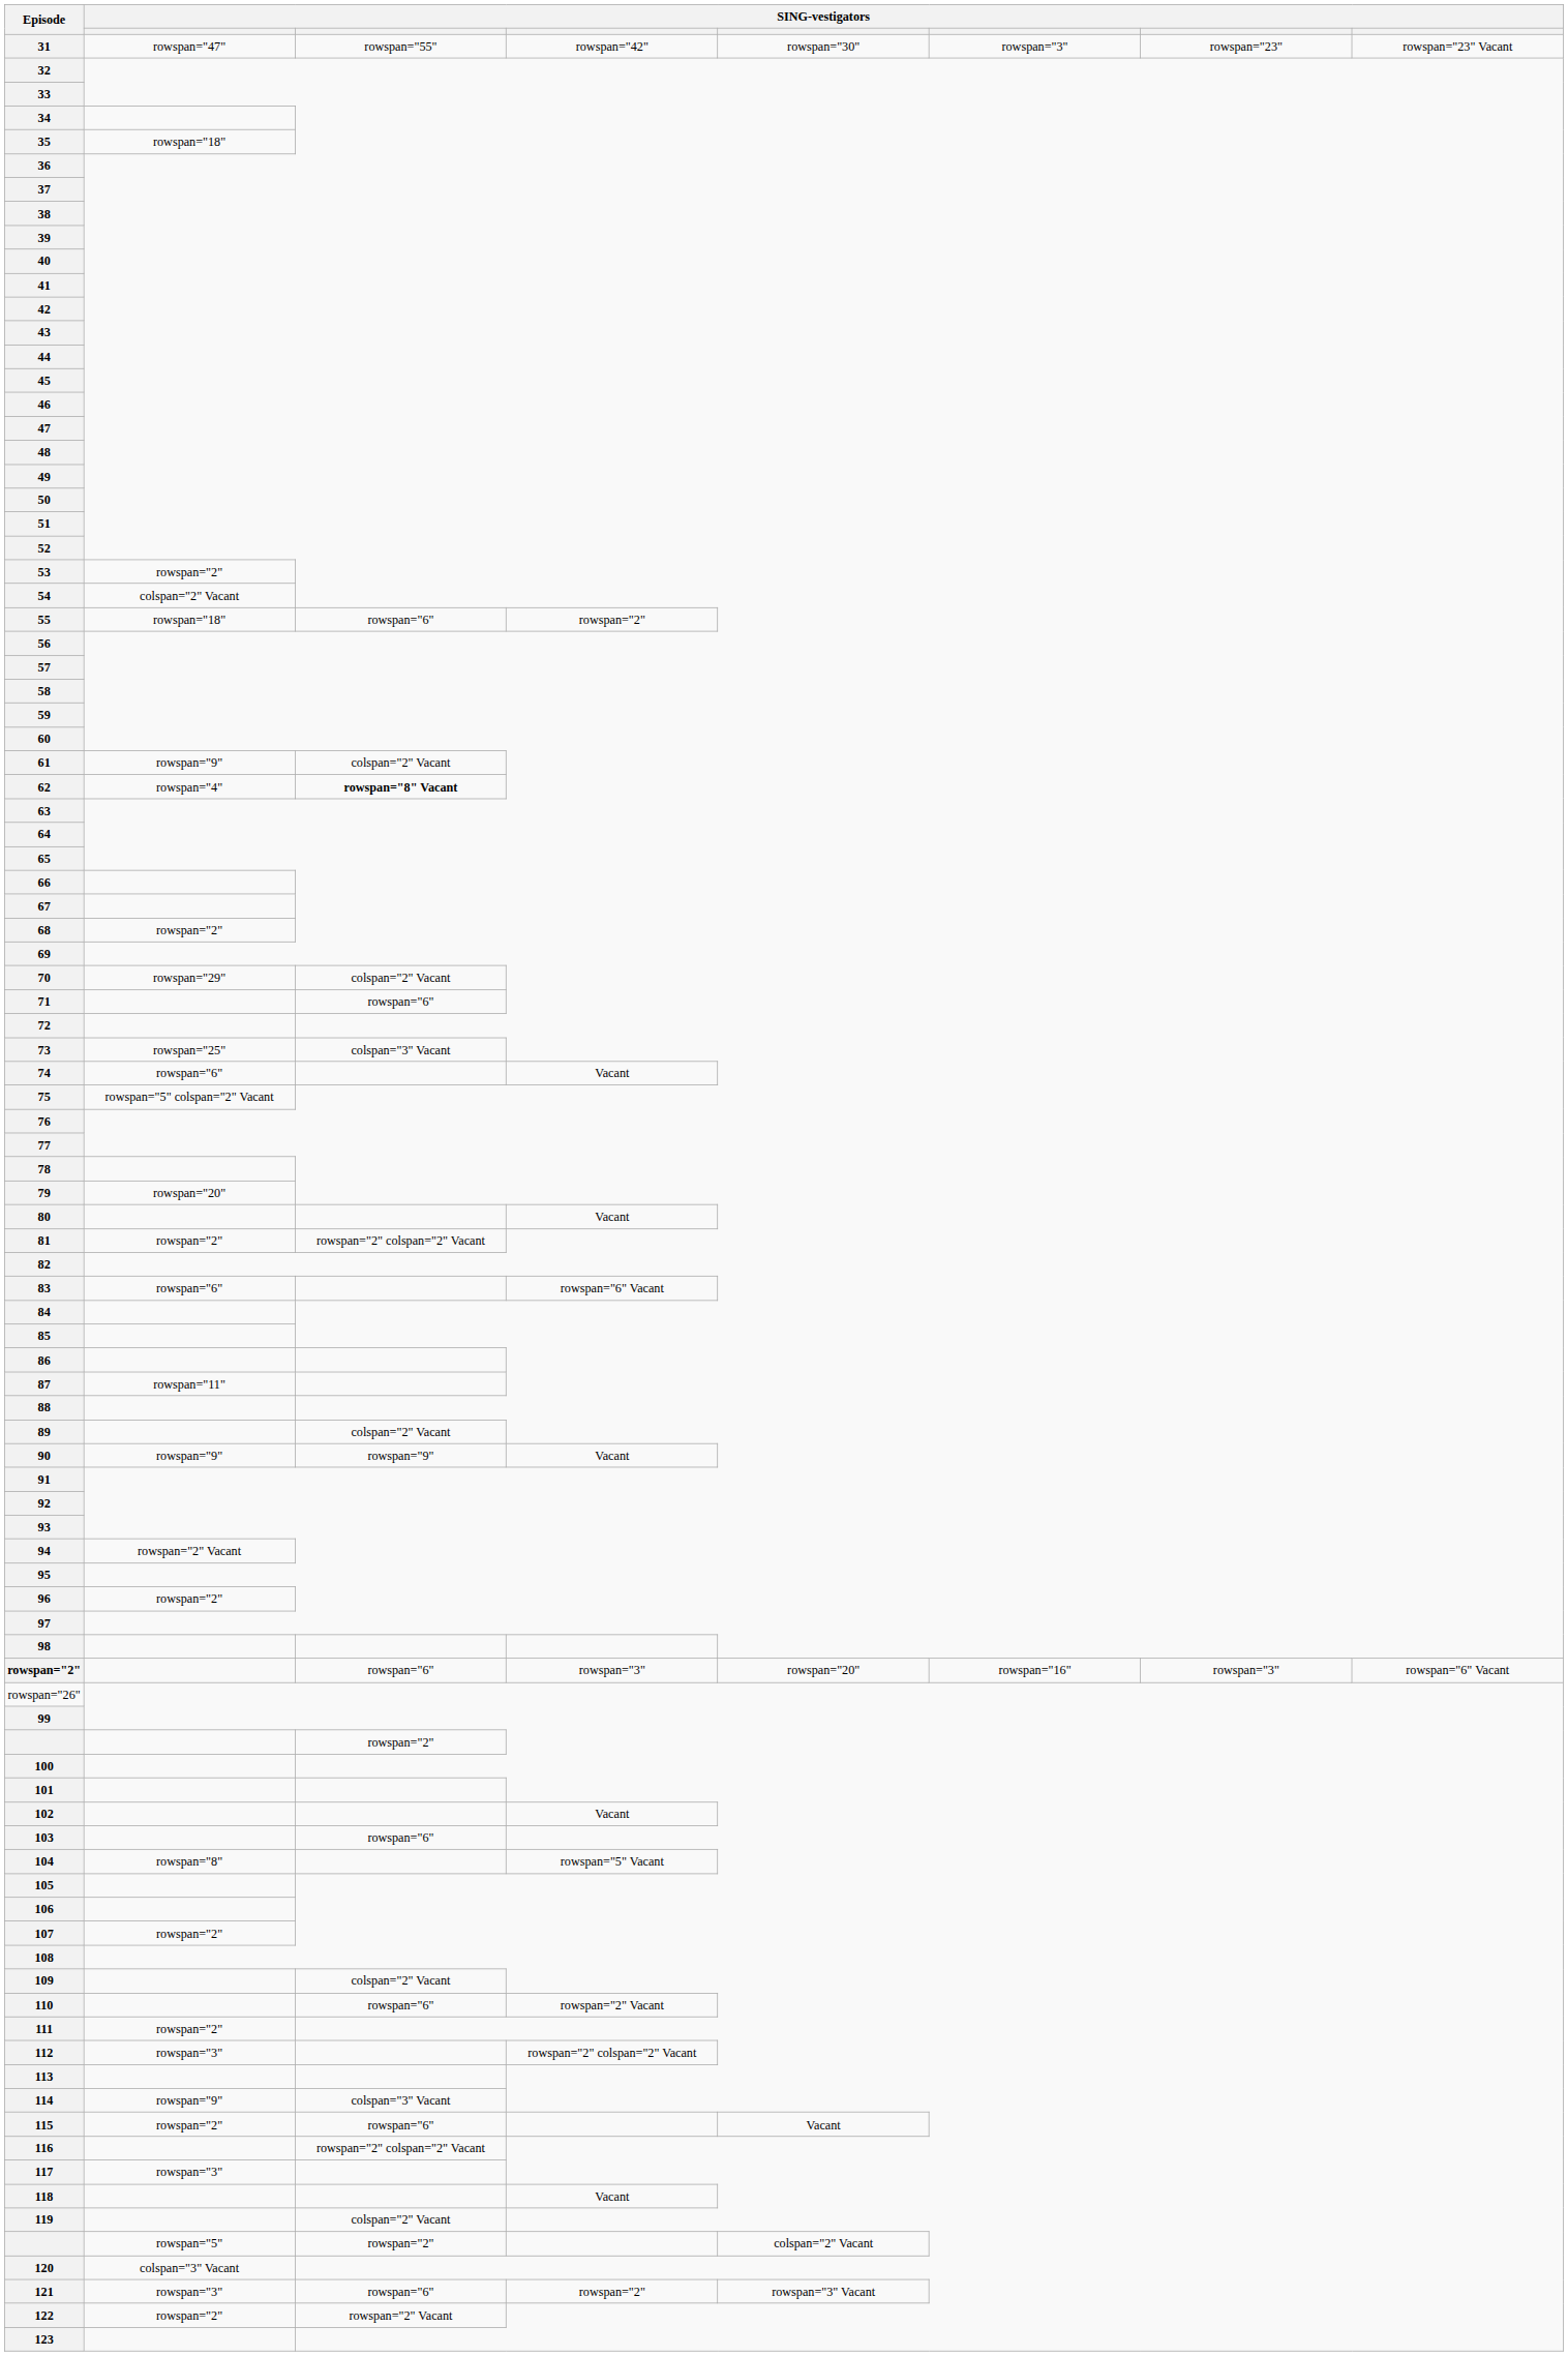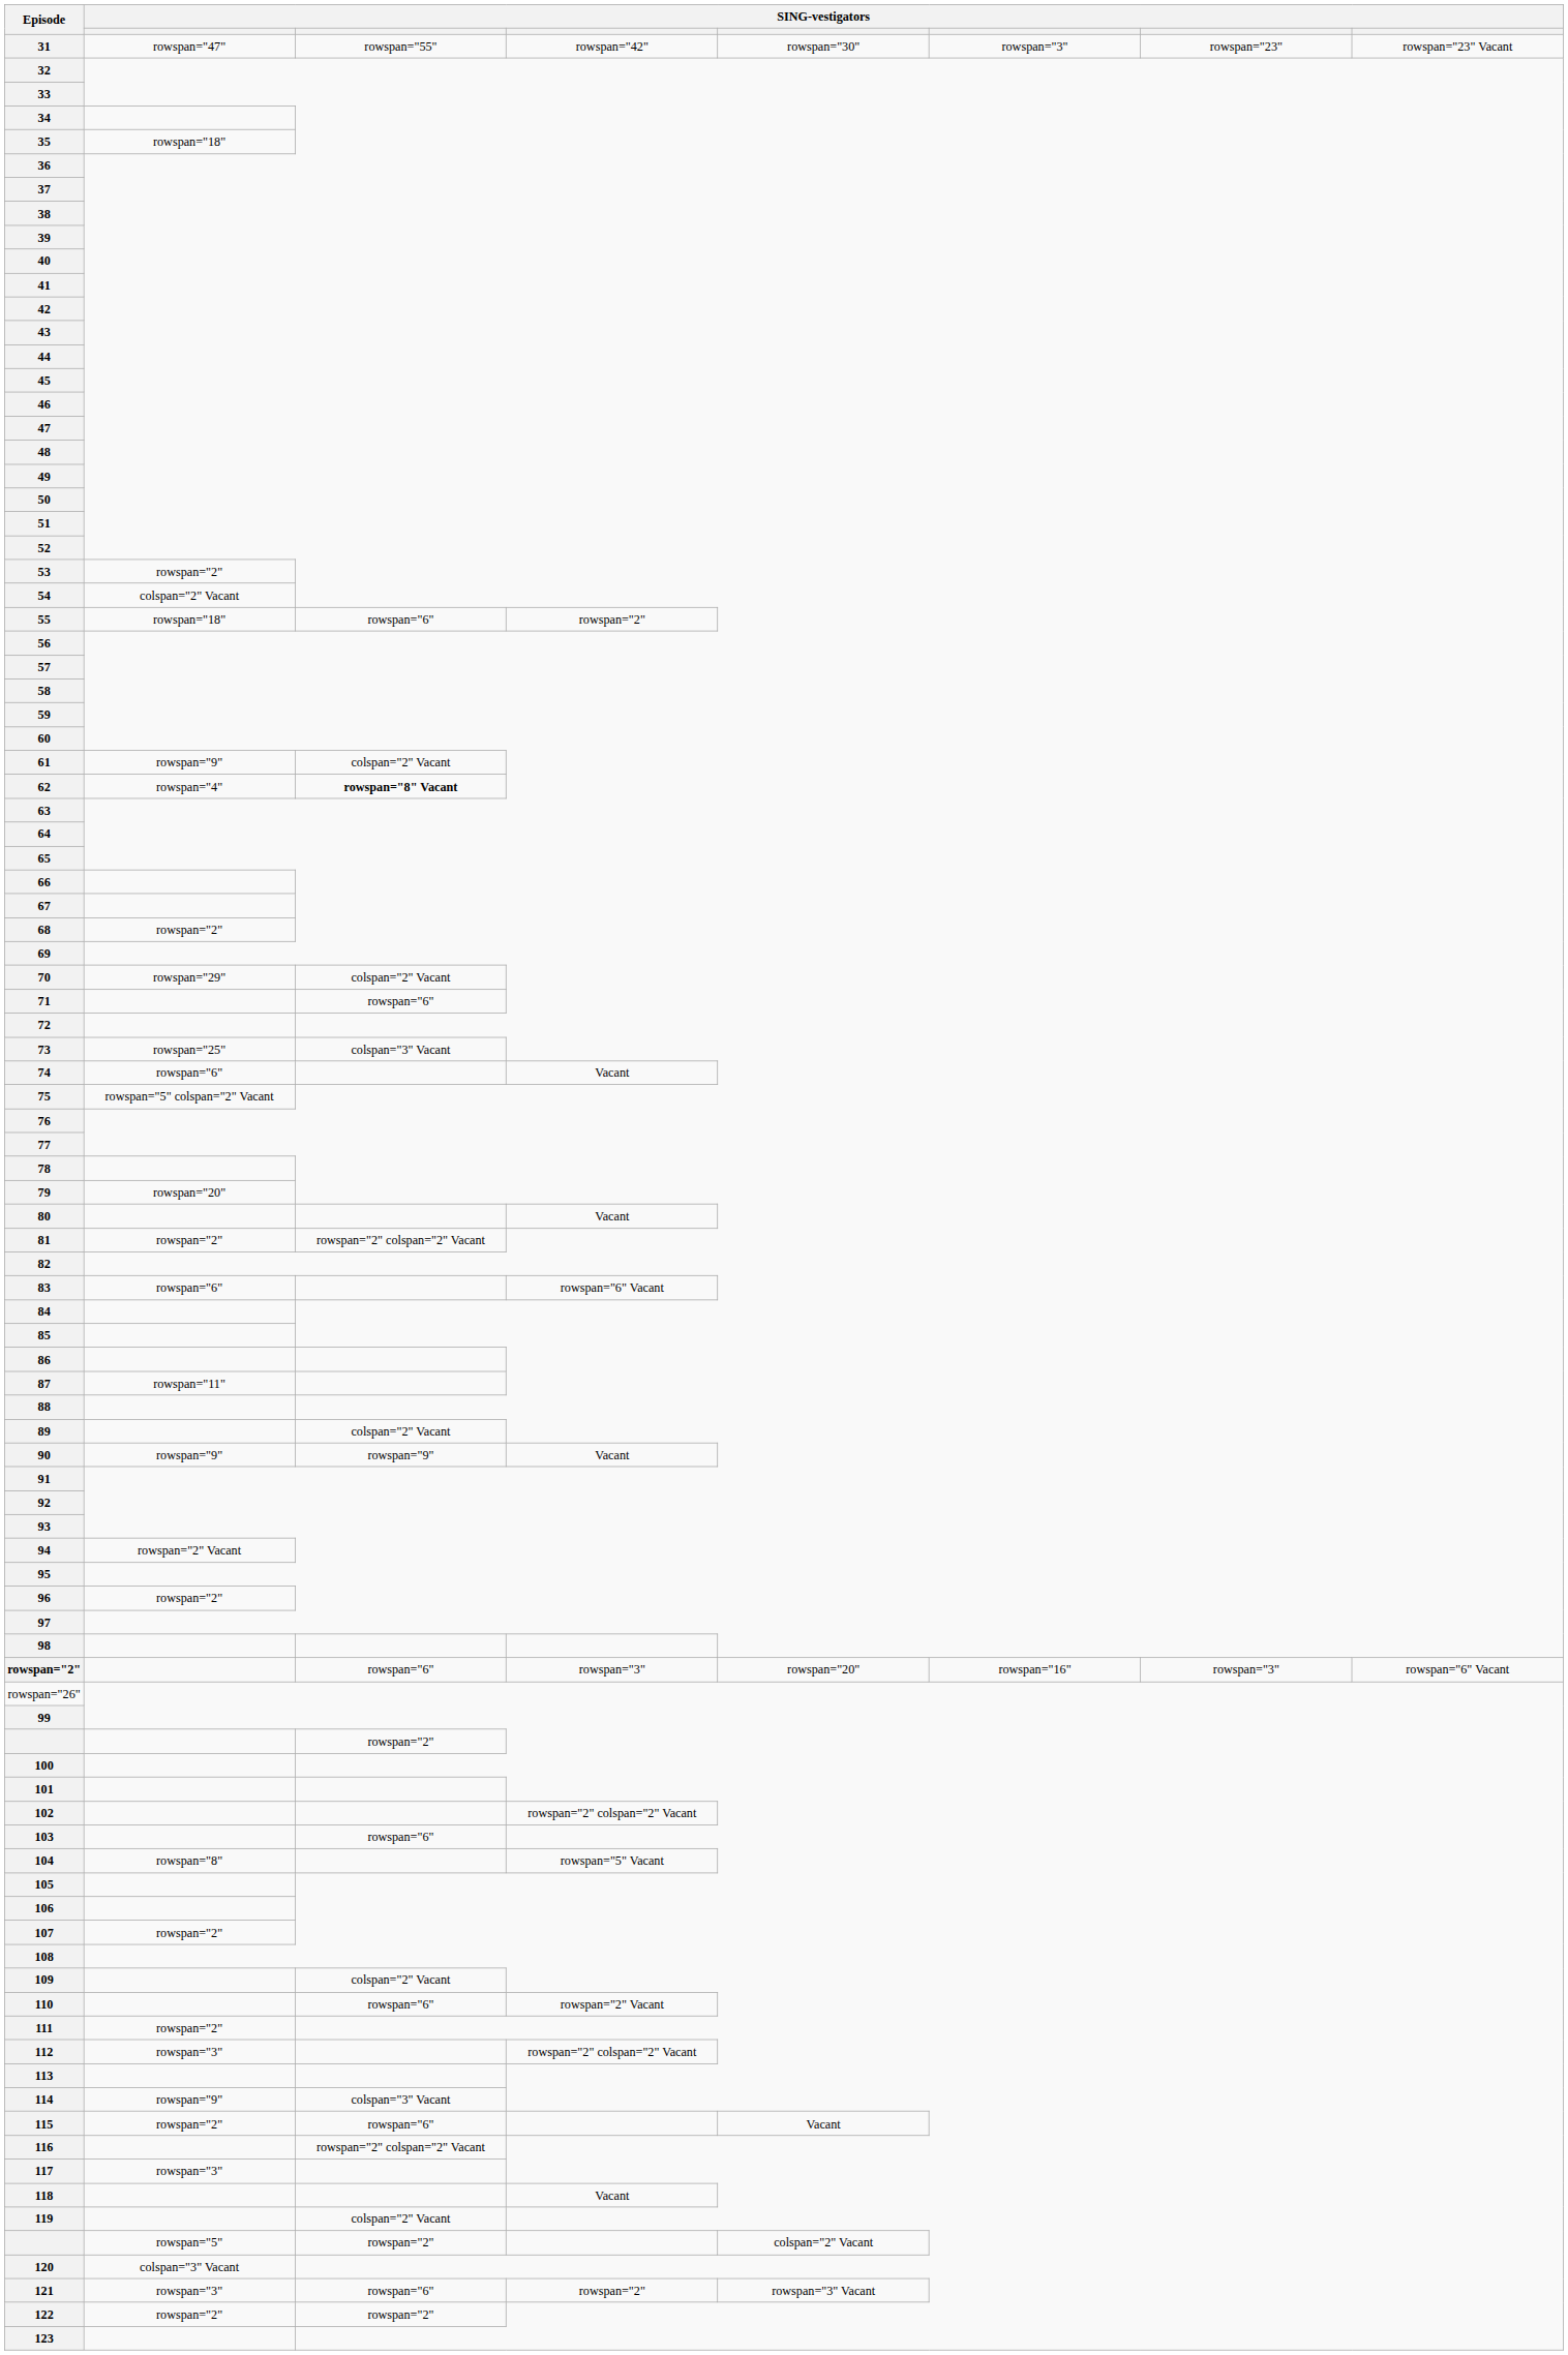102 | column 4: Vacant -> rowspan="2" colspan="2" Vacant
122 | column 3: rowspan="2" Vacant -> rowspan="2"
